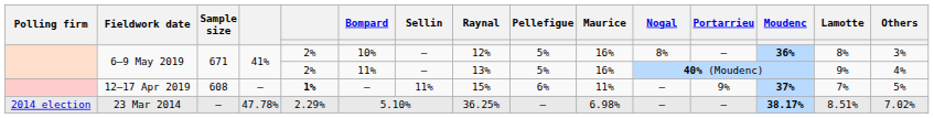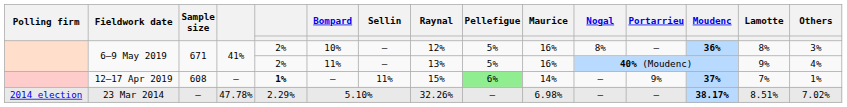12–17 Apr 2019 | Pellefigue: no background -> lightgreen background
12–17 Apr 2019 | Maurice: 11% -> 14%
12–17 Apr 2019 | Others: 5% -> 1%
23 Mar 2014 | Raynal: 36.25% -> 32.26%
